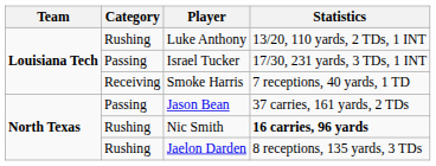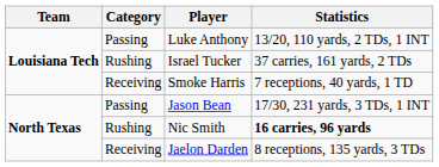Luke Anthony | Category: Rushing -> Passing
Israel Tucker | Category: Passing -> Rushing
Israel Tucker | Statistics: 17/30, 231 yards, 3 TDs, 1 INT -> 37 carries, 161 yards, 2 TDs
Jason Bean | Statistics: 37 carries, 161 yards, 2 TDs -> 17/30, 231 yards, 3 TDs, 1 INT
Jaelon Darden | Category: Rushing -> Receiving
